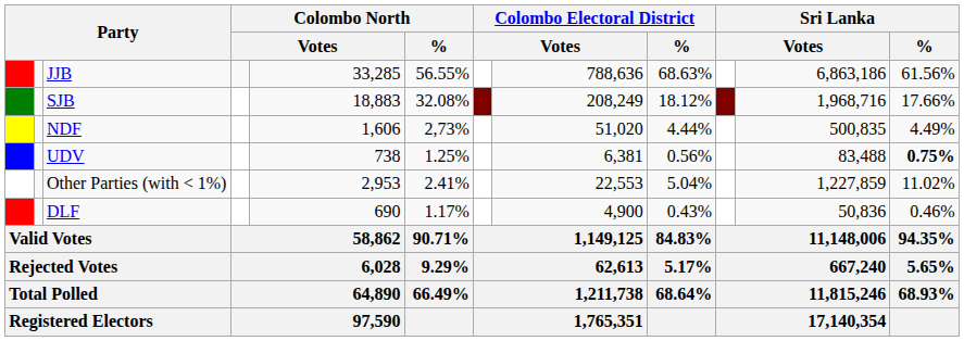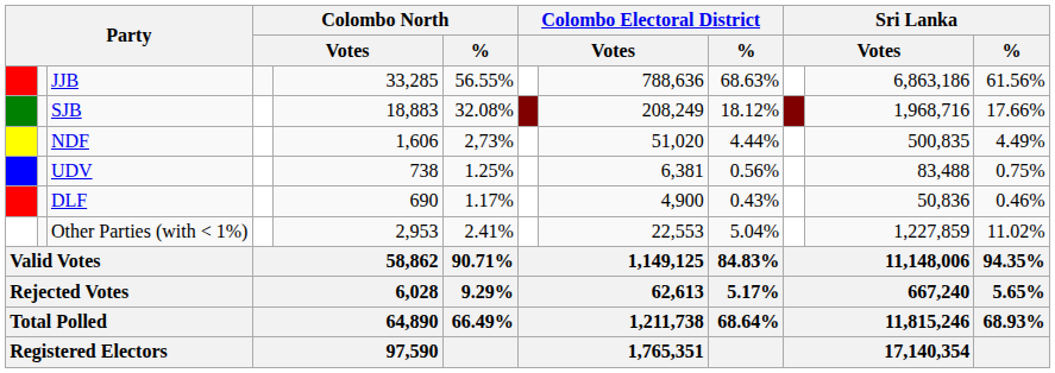UDV | Sri Lanka / %: bold -> normal
rows swapped: DLF <-> Other Parties (with < 1%)
